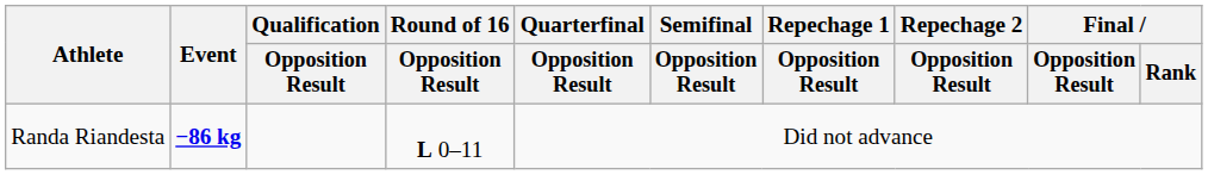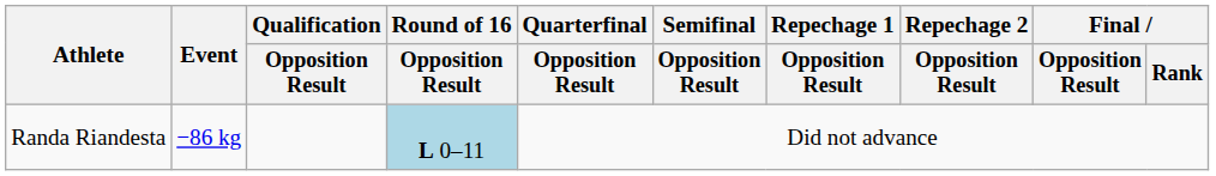Randa Riandesta | Event: bold -> normal
Randa Riandesta | Round of 16 / Opposition Result: no background -> lightblue background
